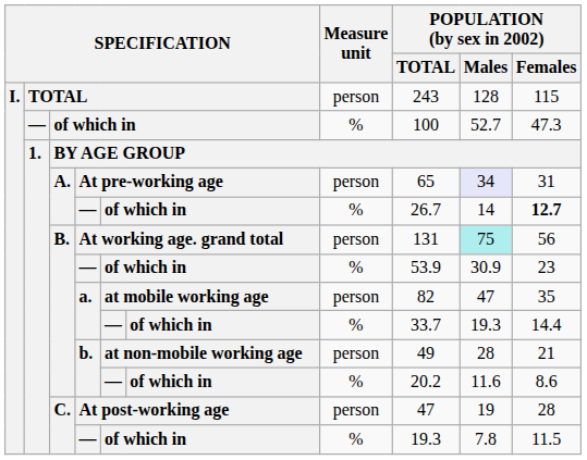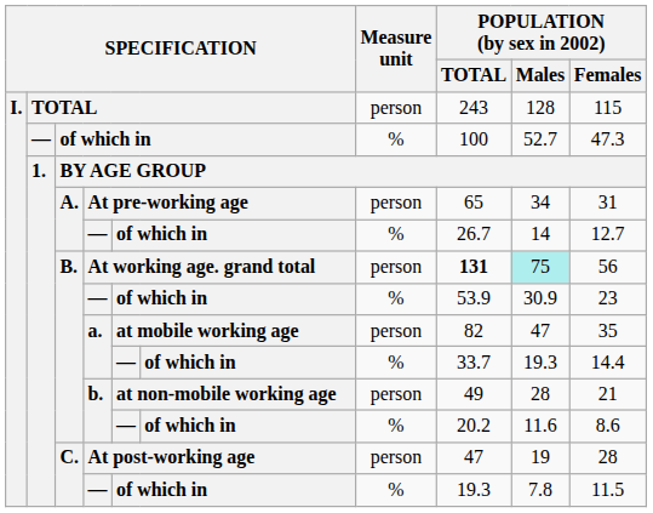At pre-working age | POPULATION (by sex in 2002) / Males: lavender background -> no background
A. / — | POPULATION (by sex in 2002) / Females: bold -> normal
At working age. grand total | POPULATION (by sex in 2002) / TOTAL: normal -> bold
